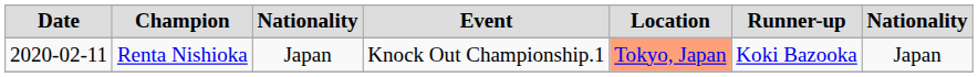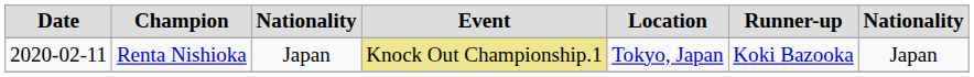Renta Nishioka | Event: no background -> khaki background
Renta Nishioka | Location: lightsalmon background -> no background
